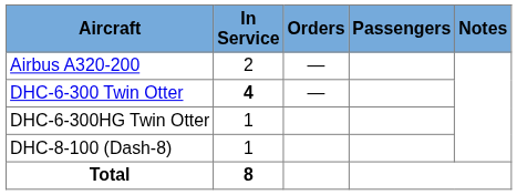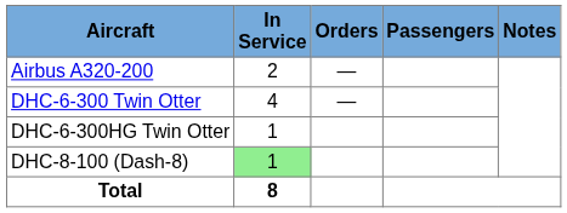DHC-6-300 Twin Otter | In Service: bold -> normal
DHC-8-100 (Dash-8) | In Service: no background -> lightgreen background
